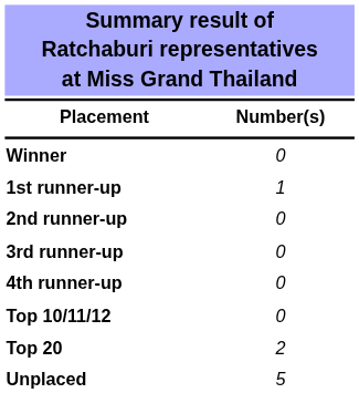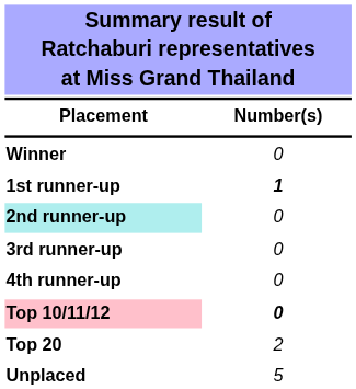row 4 | column 2: normal -> bold
row 5 | column 1: no background -> paleturquoise background
row 8 | column 1: no background -> pink background
row 8 | column 2: normal -> bold
